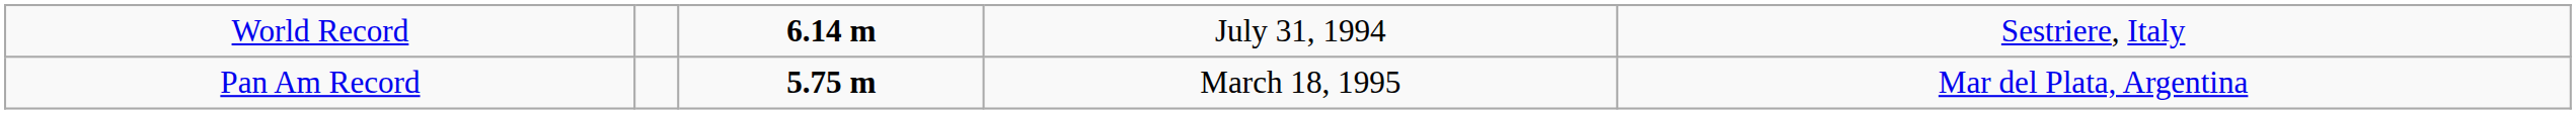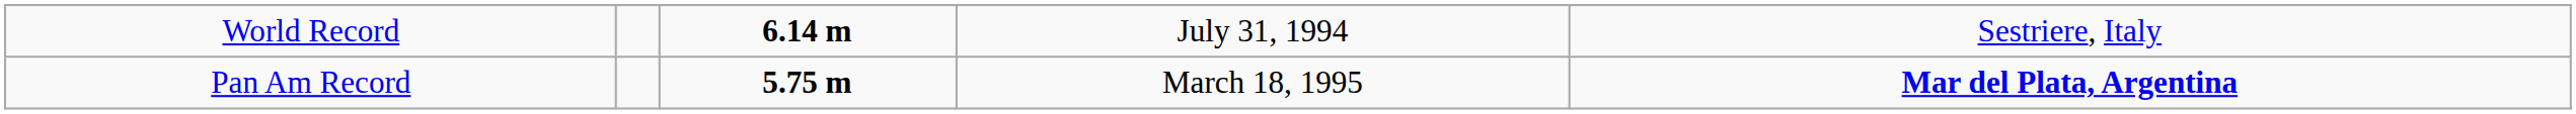Pan Am Record | column 5: normal -> bold
